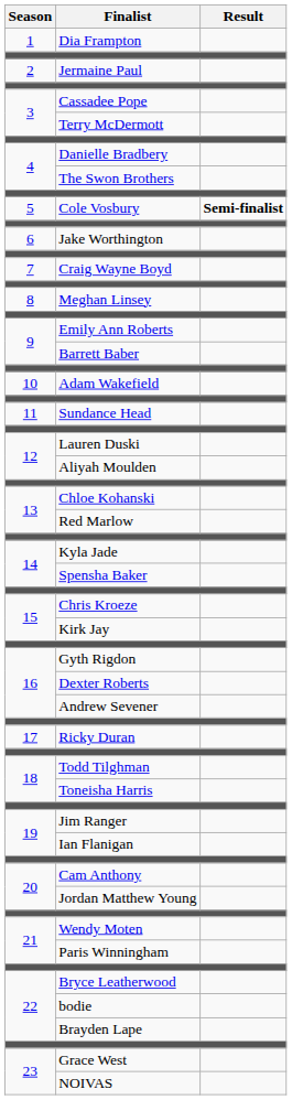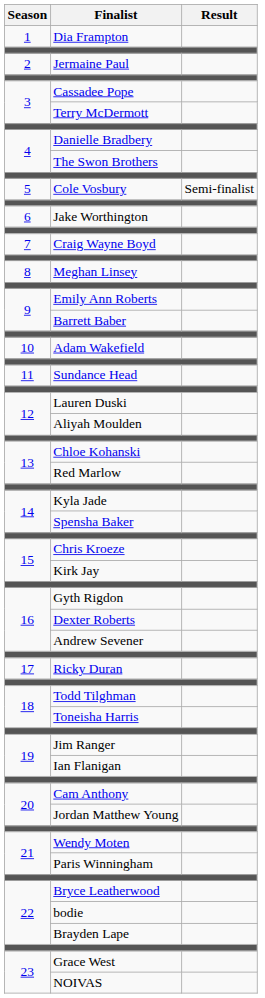Cole Vosbury | Result: bold -> normal
